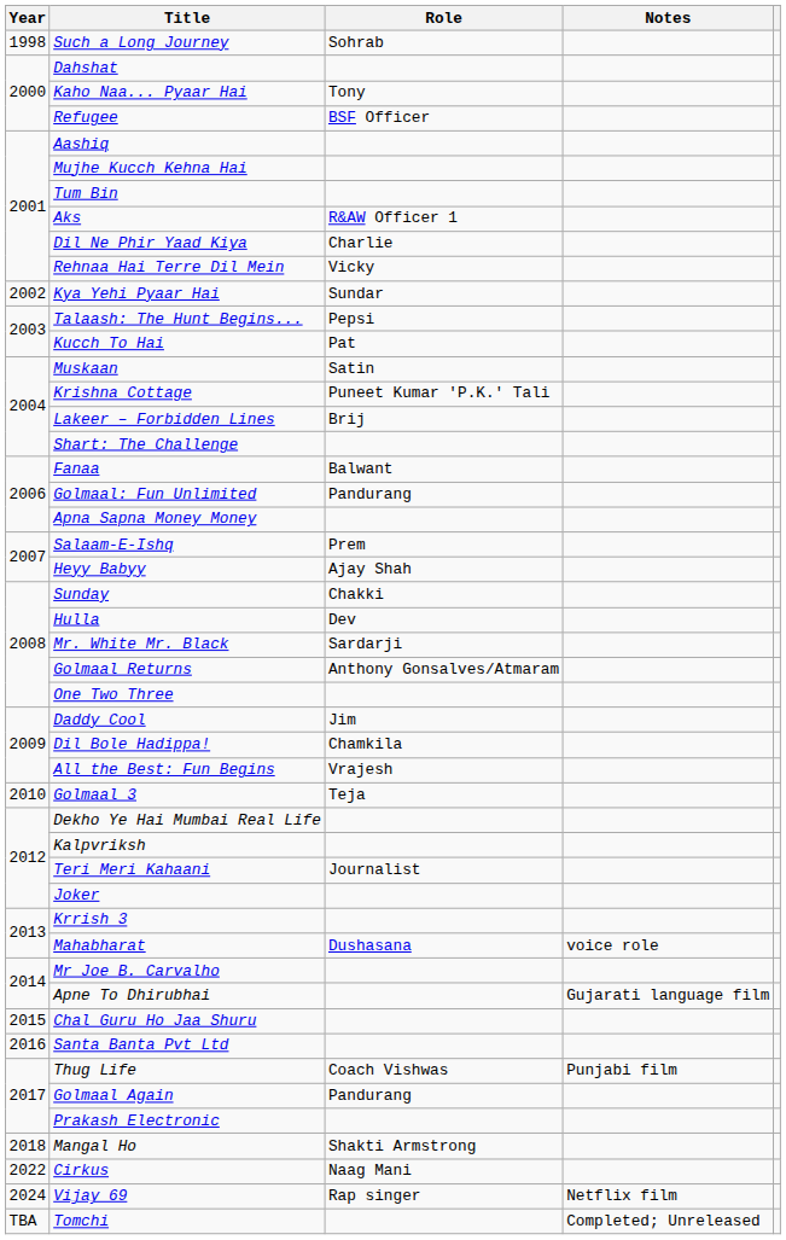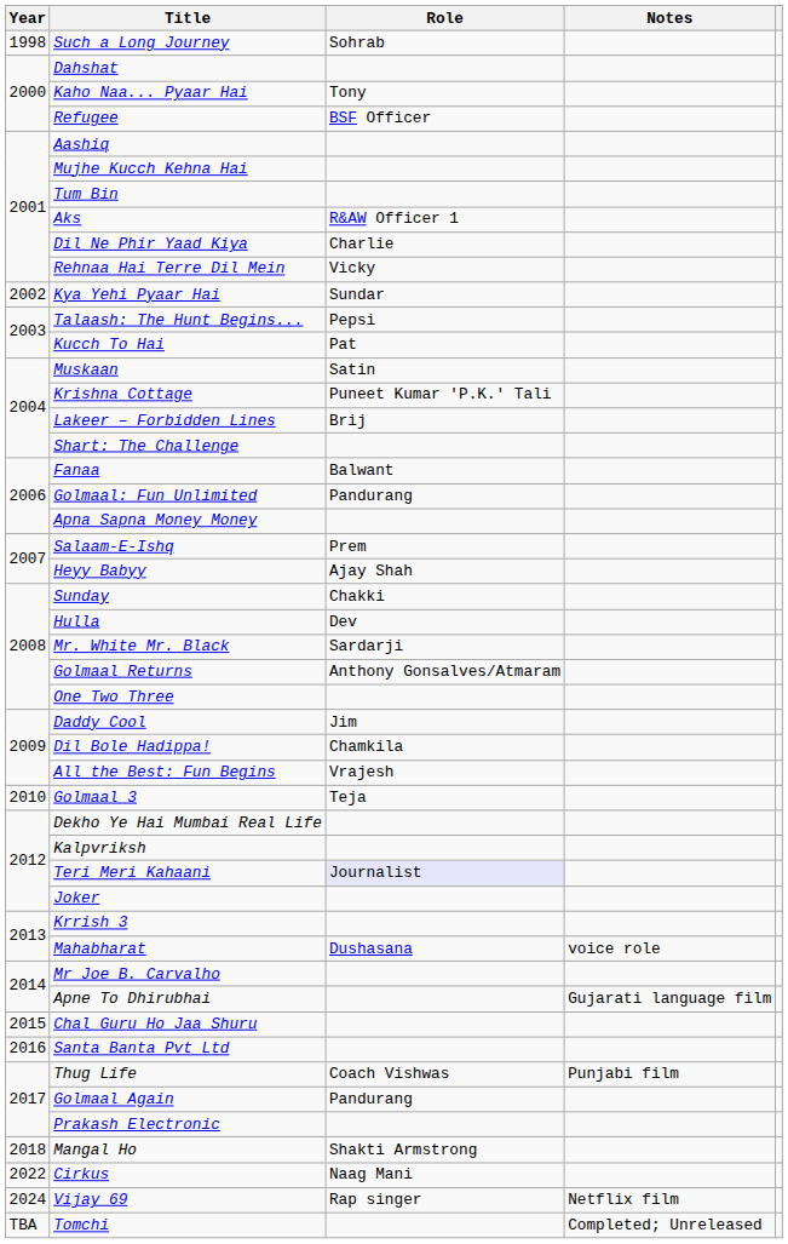Teri Meri Kahaani | Role: no background -> lavender background
